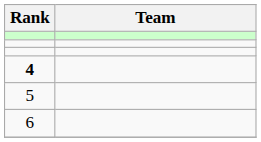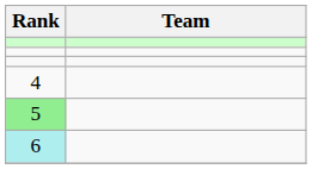row 5 | Rank: bold -> normal
row 6 | Rank: no background -> lightgreen background
row 7 | Rank: no background -> paleturquoise background
